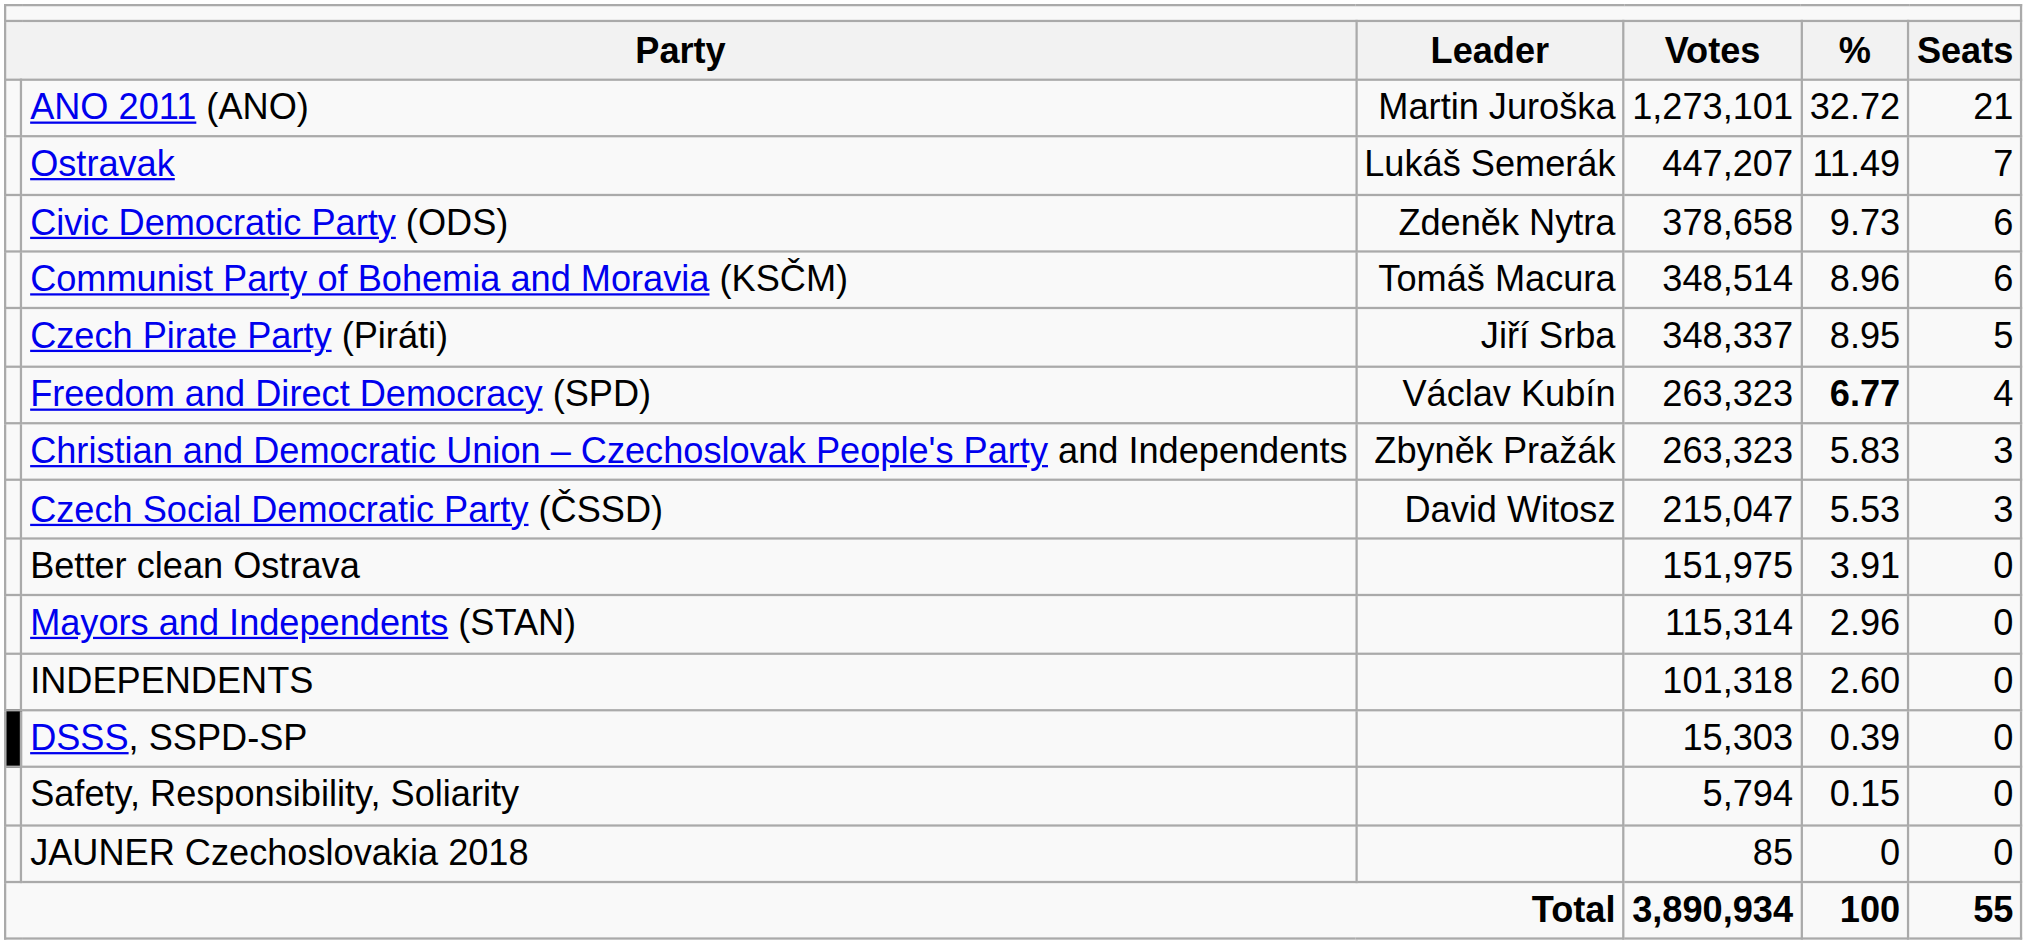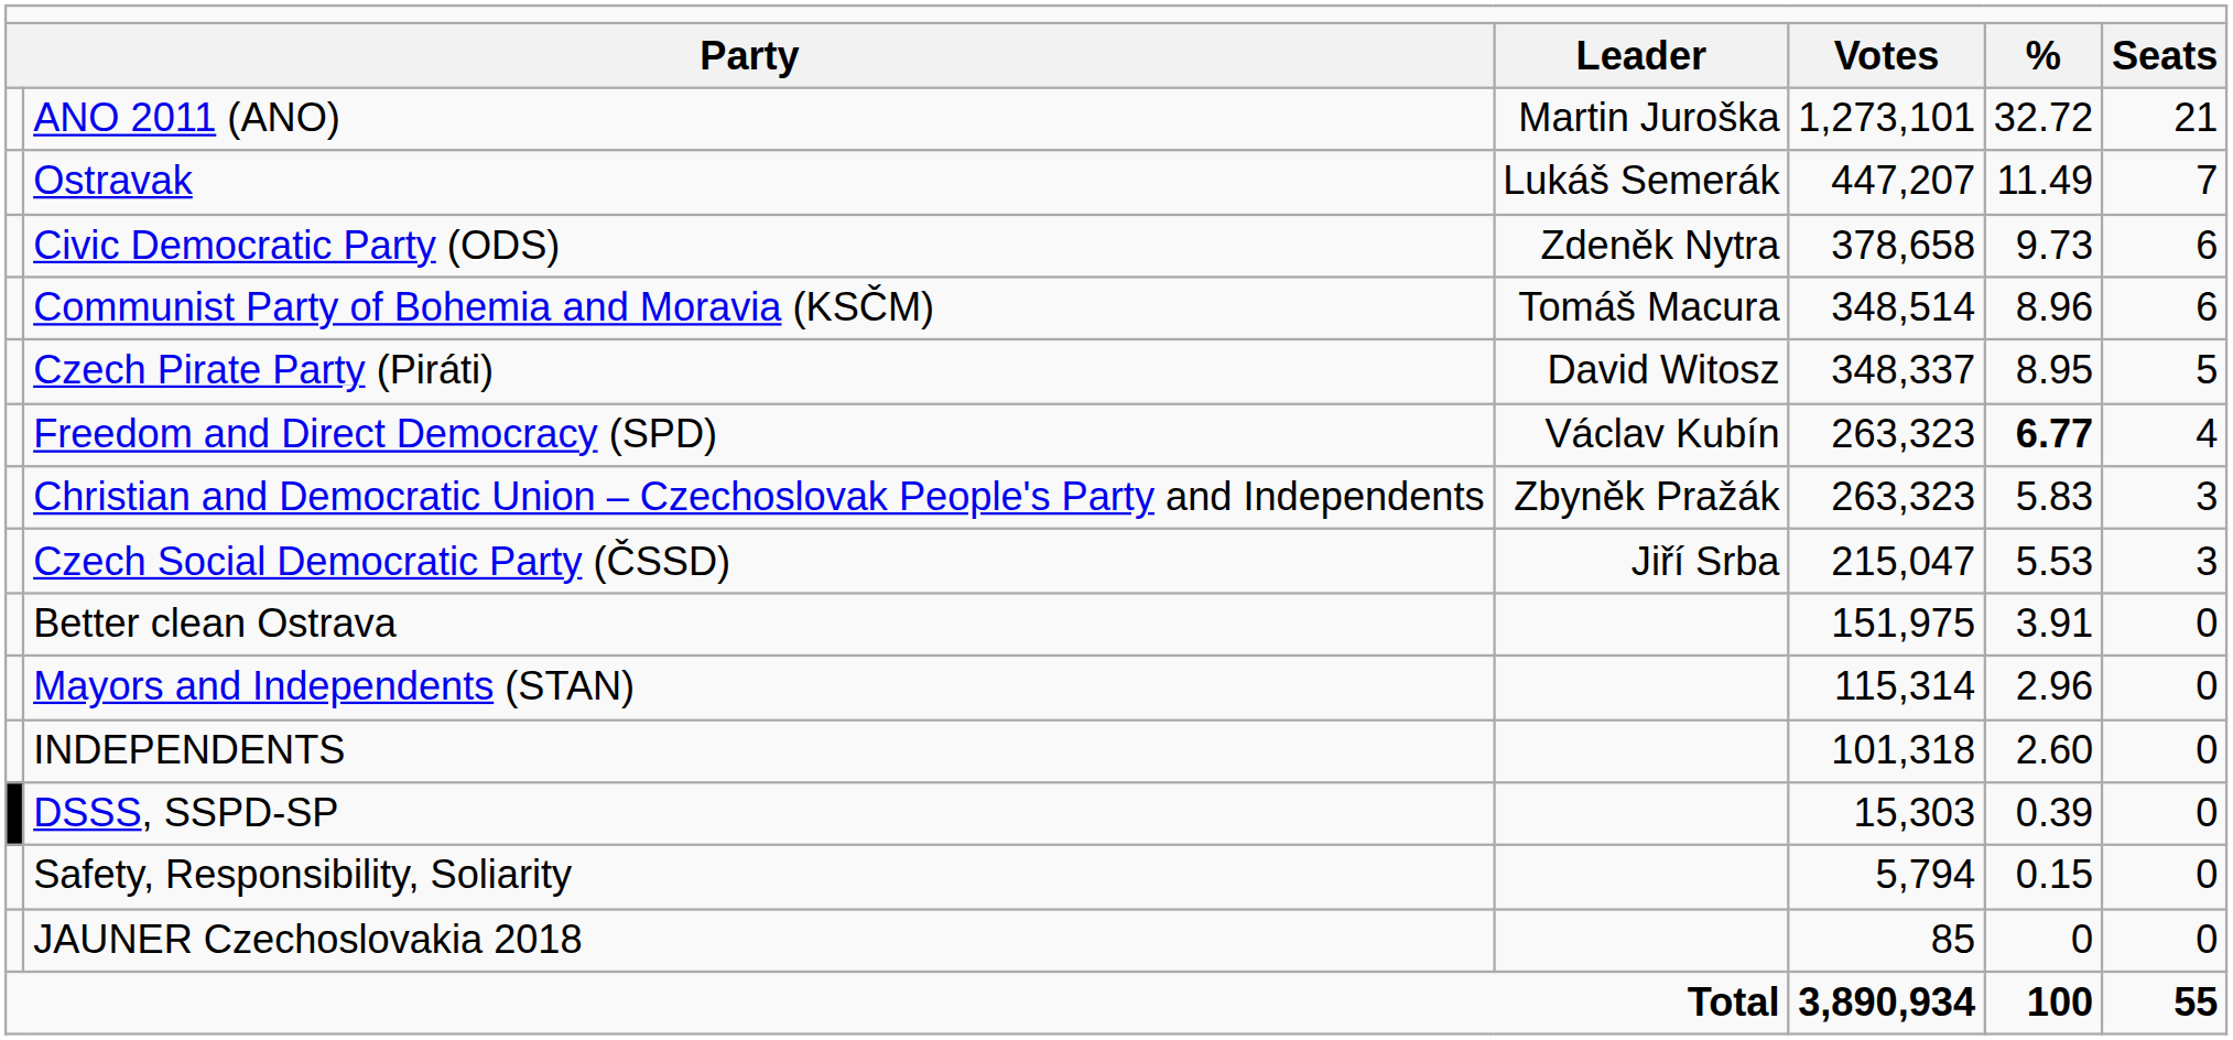Czech Pirate Party (Piráti) | column 3: Jiří Srba -> David Witosz
Czech Social Democratic Party (ČSSD) | column 3: David Witosz -> Jiří Srba
